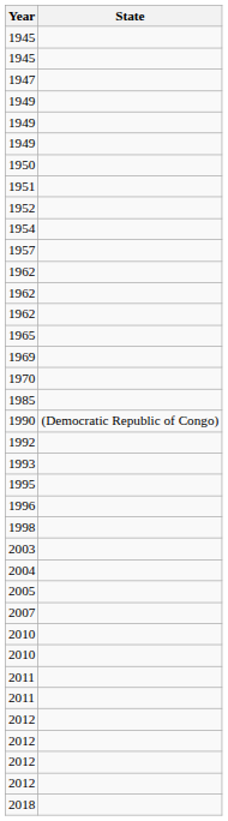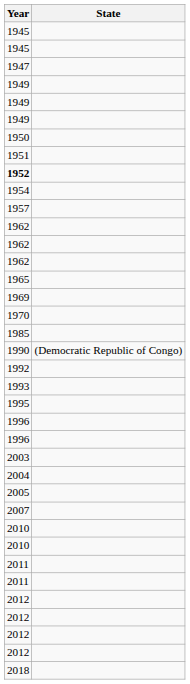row 10 | Year: normal -> bold
row 25 | Year: 1998 -> 1996
